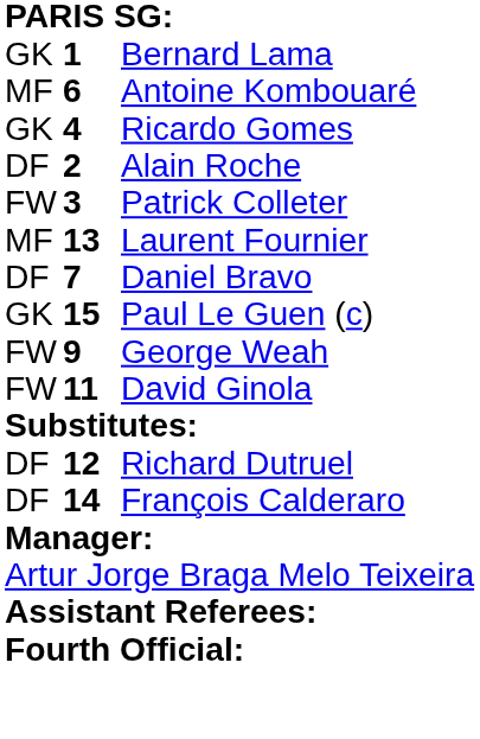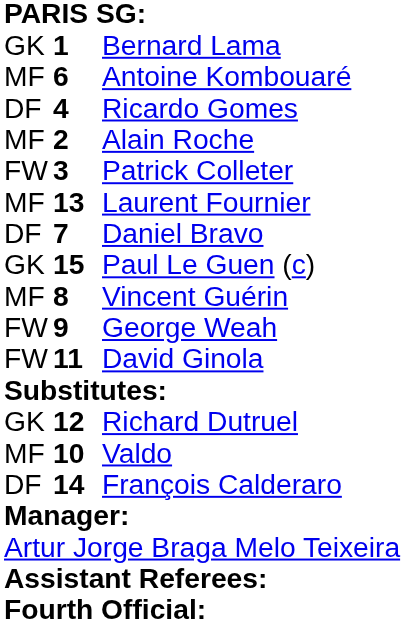Ricardo Gomes | column 1: GK -> DF
Alain Roche | column 1: DF -> MF
+ row: MF | 8 | Vincent Guérin
Richard Dutruel | column 1: DF -> GK
+ row: MF | 10 | Valdo
